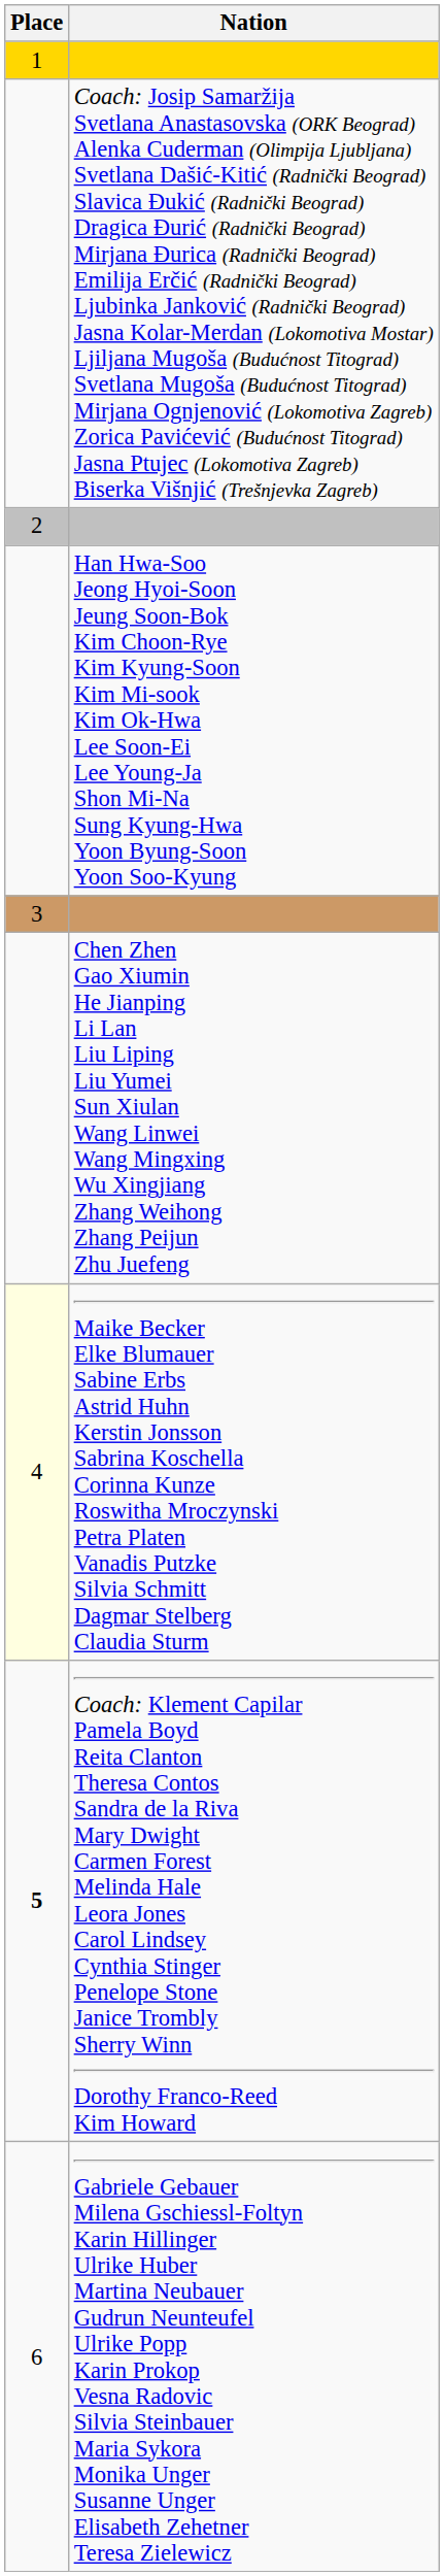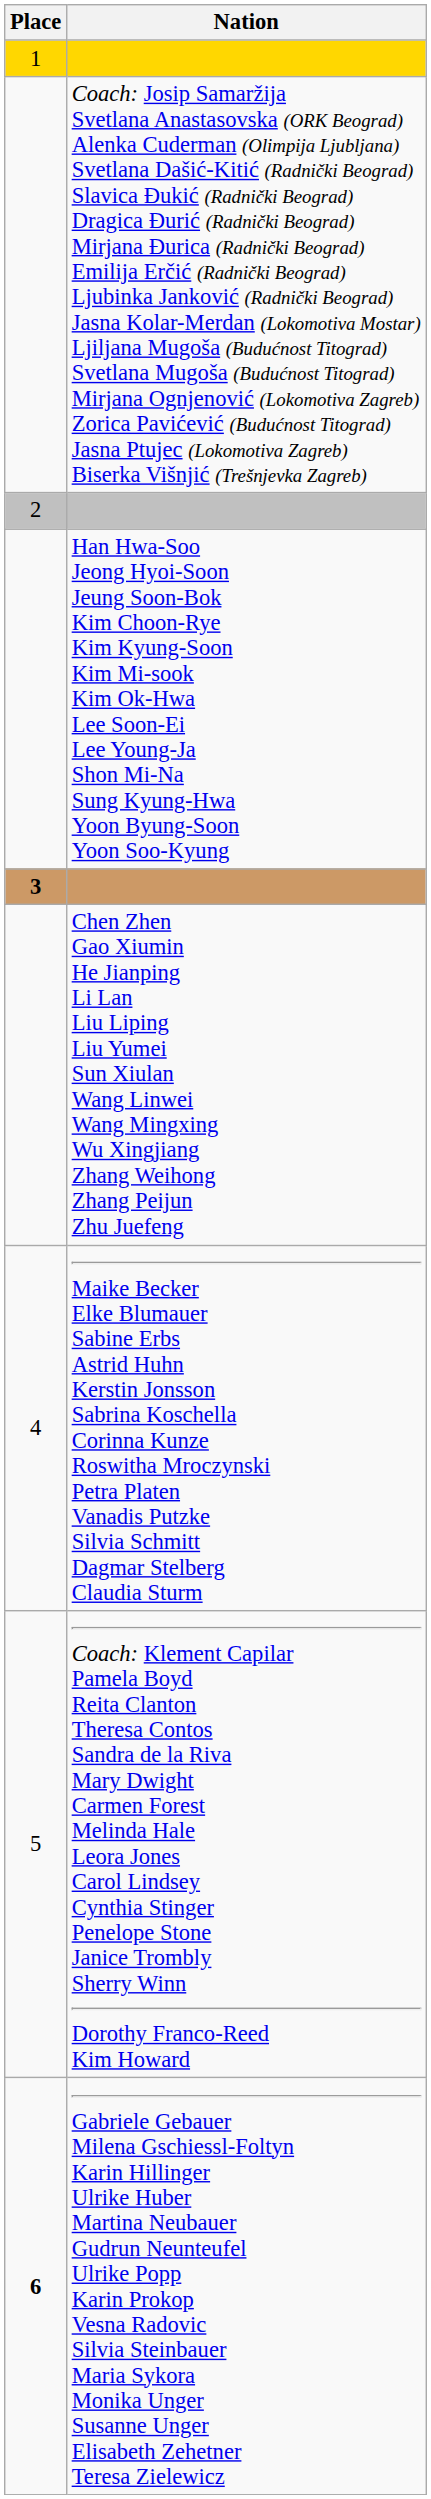row 6 | Place: normal -> bold
row 8 | Place: lightyellow background -> no background
row 9 | Place: bold -> normal
row 10 | Place: normal -> bold
